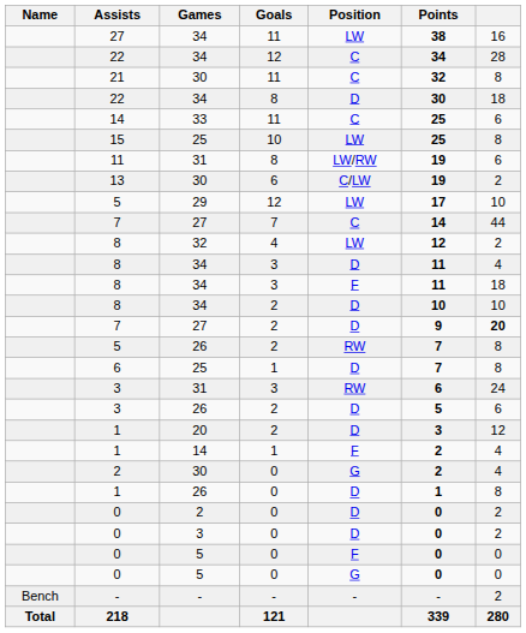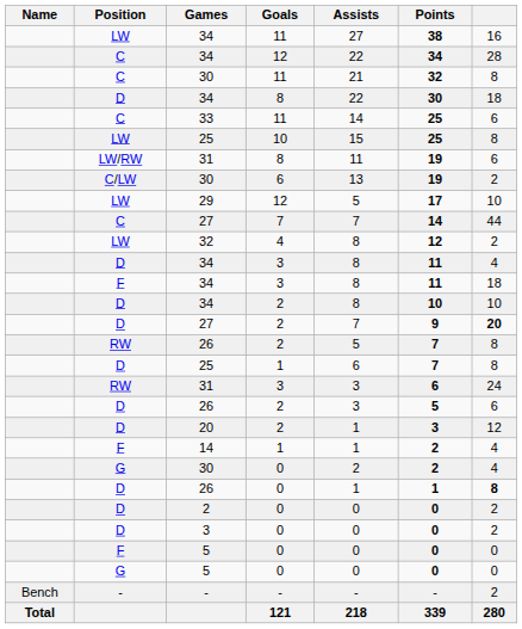columns swapped: Position <-> Assists
26 / 0 | column 7: normal -> bold
